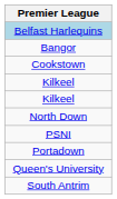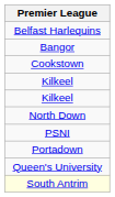row 2 | column 1: lightblue background -> no background
row 11 | column 1: no background -> lightyellow background
